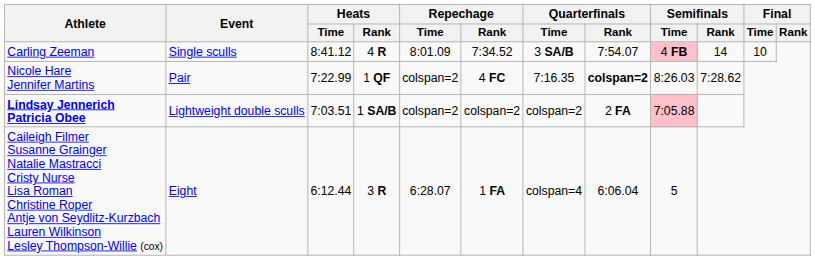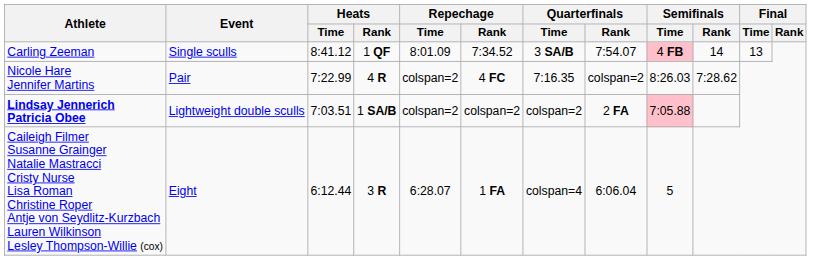Carling Zeeman | Heats / Rank: 4 R -> 1 QF
Carling Zeeman | Final / Time: 10 -> 13
Nicole Hare Jennifer Martins | Heats / Rank: 1 QF -> 4 R
Nicole Hare Jennifer Martins | Quarterfinals / Rank: bold -> normal
